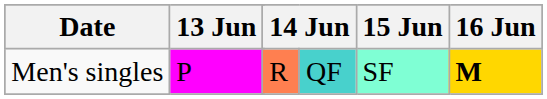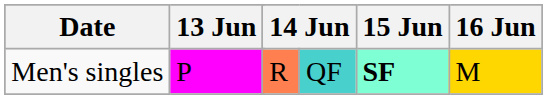Men's singles | 15 Jun: normal -> bold
Men's singles | 16 Jun: bold -> normal
